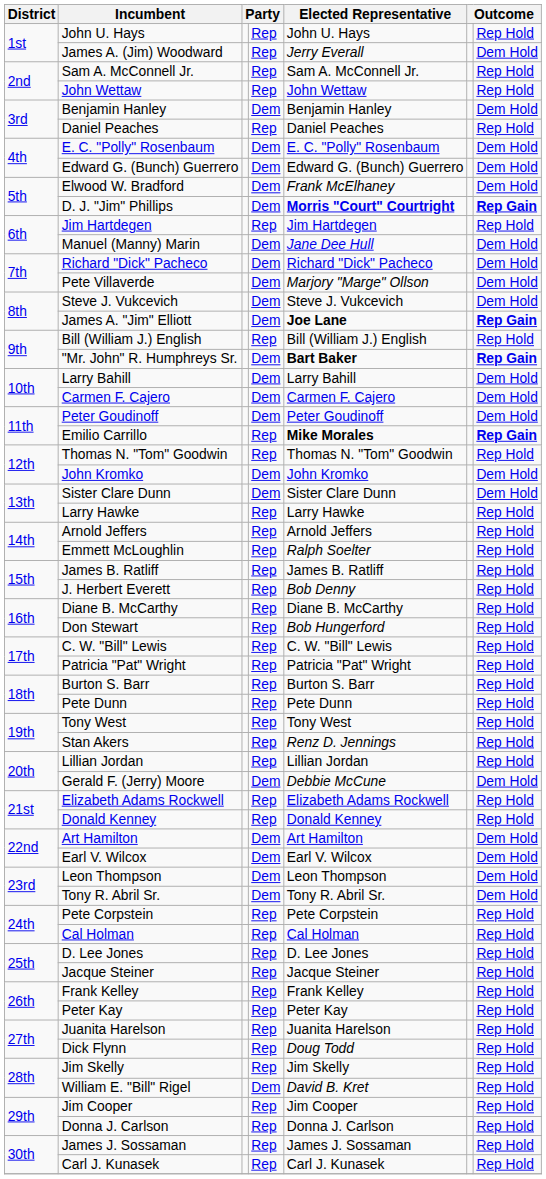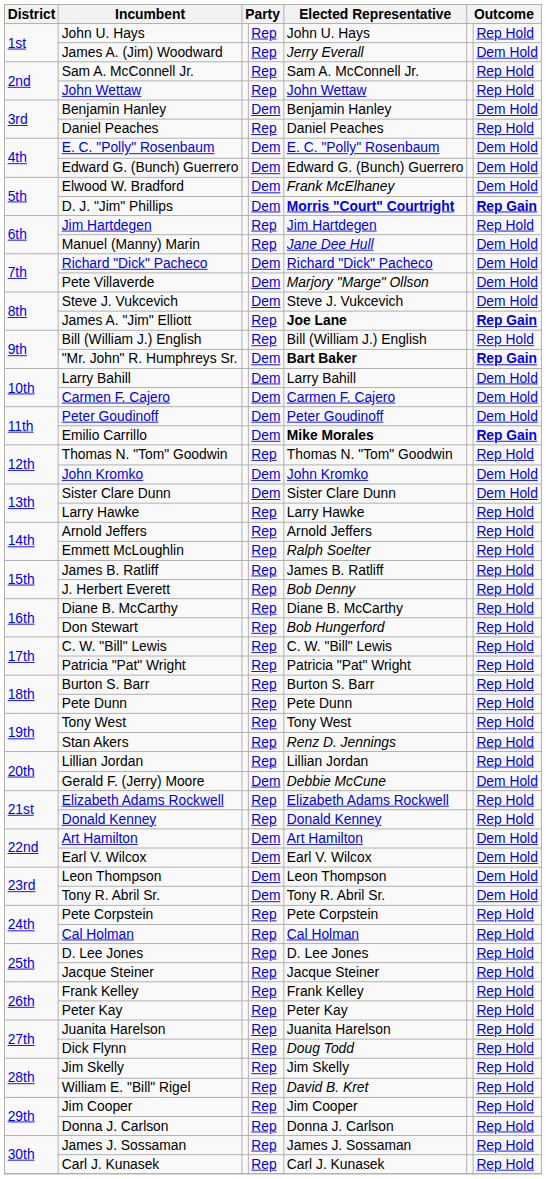Manuel (Manny) Marin | column 4: Dem -> Rep
James A. "Jim" Elliott | column 4: Dem -> Rep
Emilio Carrillo | column 4: Rep -> Dem
William E. "Bill" Rigel | column 4: Dem -> Rep
